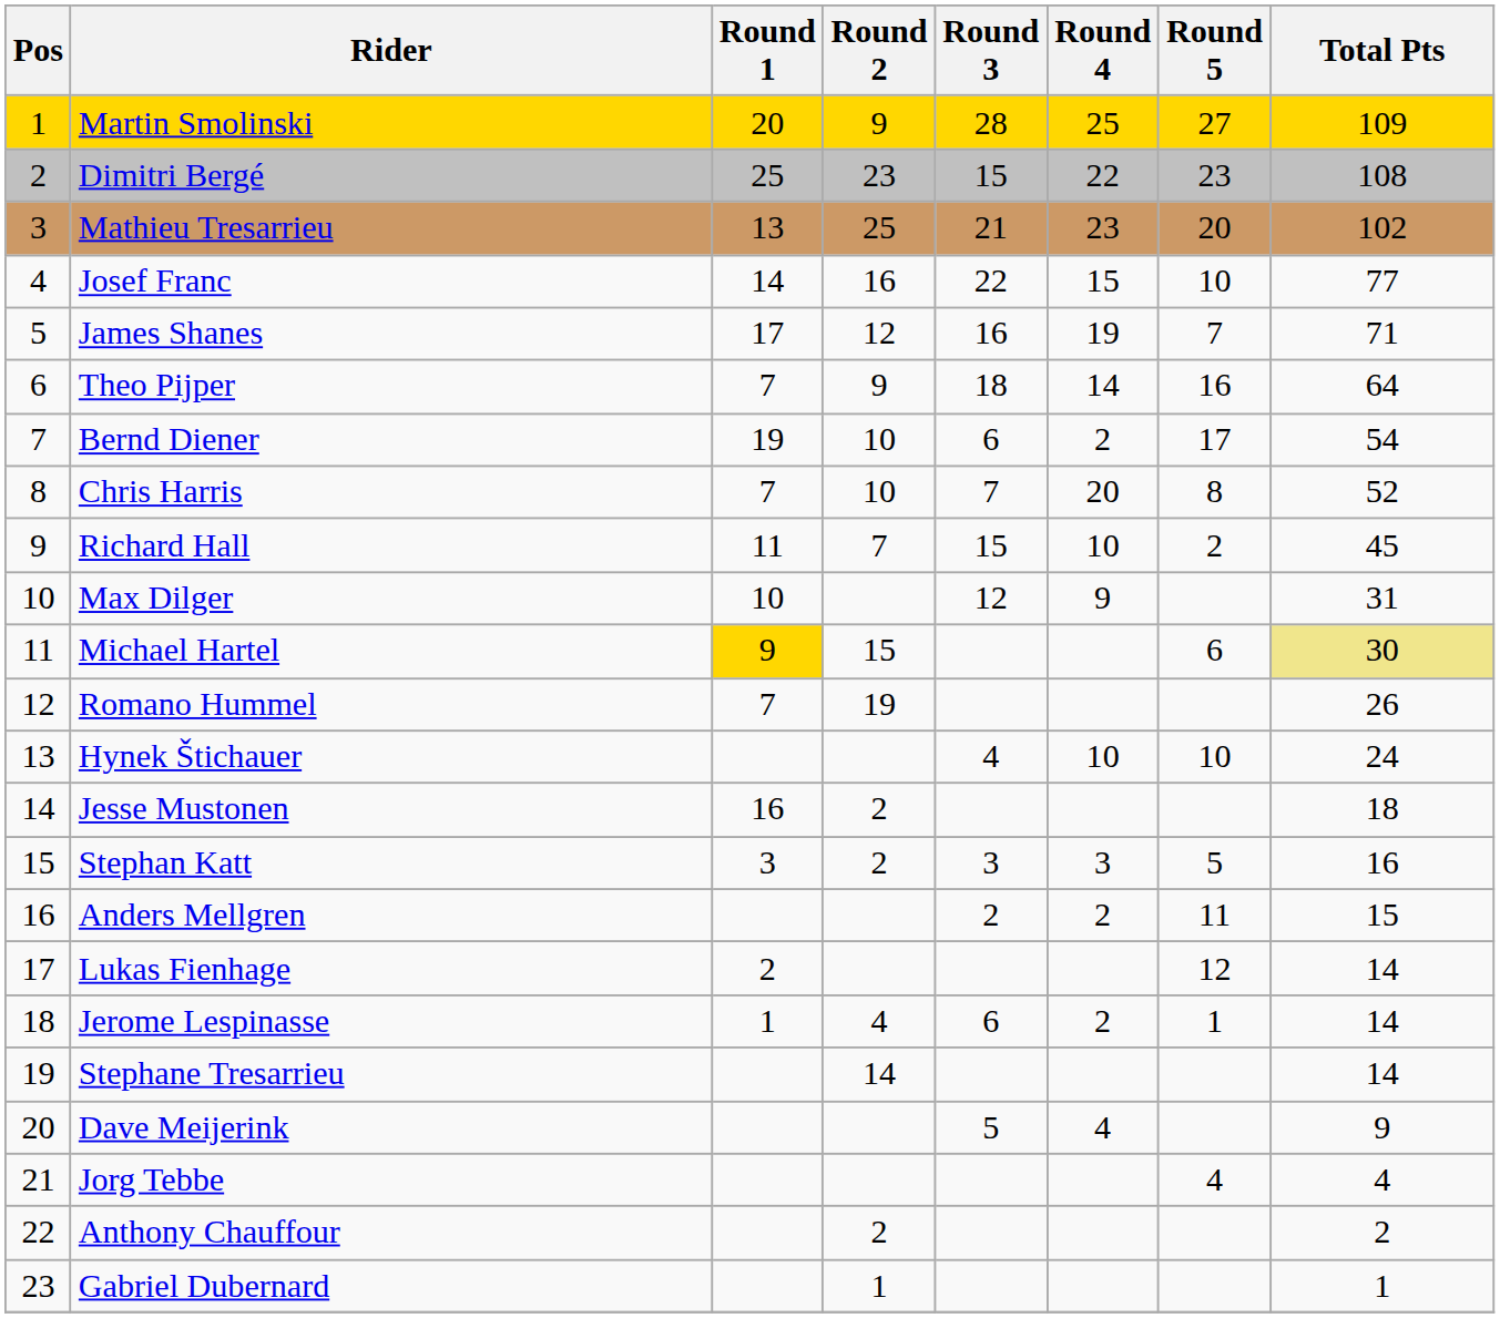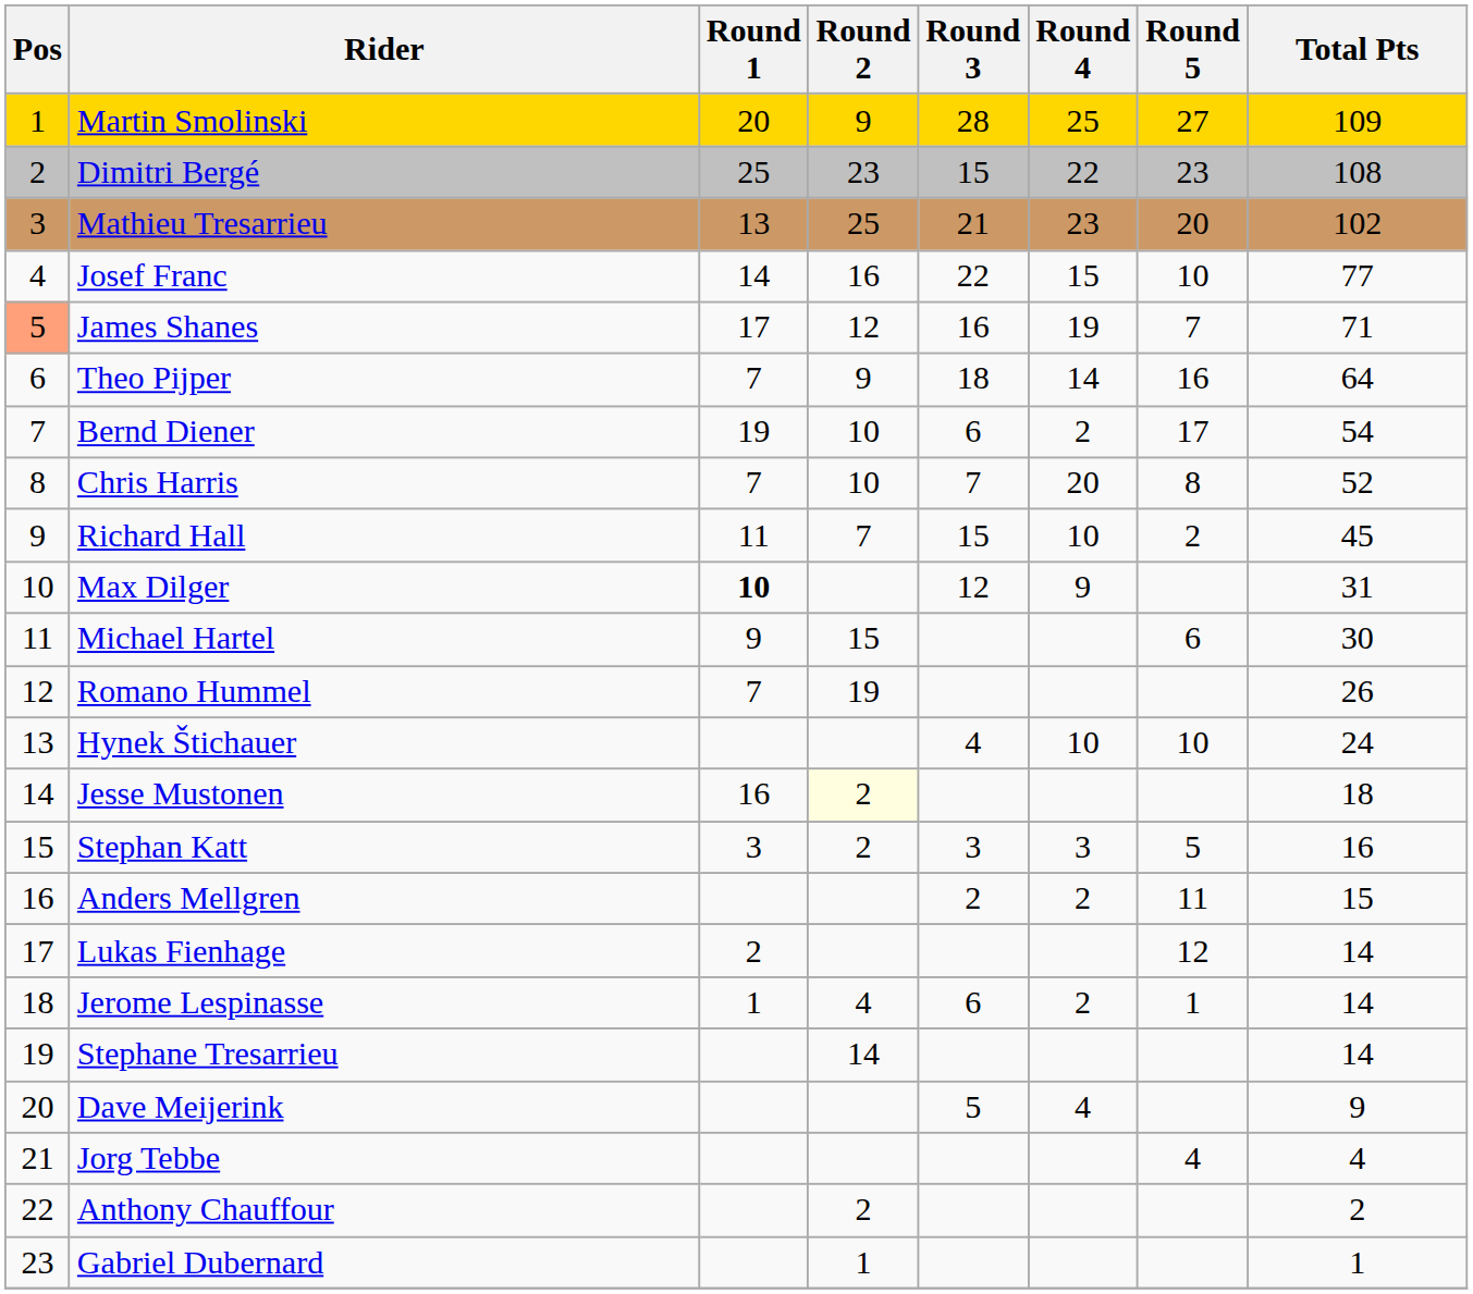James Shanes | Pos: no background -> lightsalmon background
Max Dilger | Round 1: normal -> bold
Michael Hartel | Round 1: gold background -> no background
Michael Hartel | Total Pts: khaki background -> no background
Jesse Mustonen | Round 2: no background -> lightyellow background
